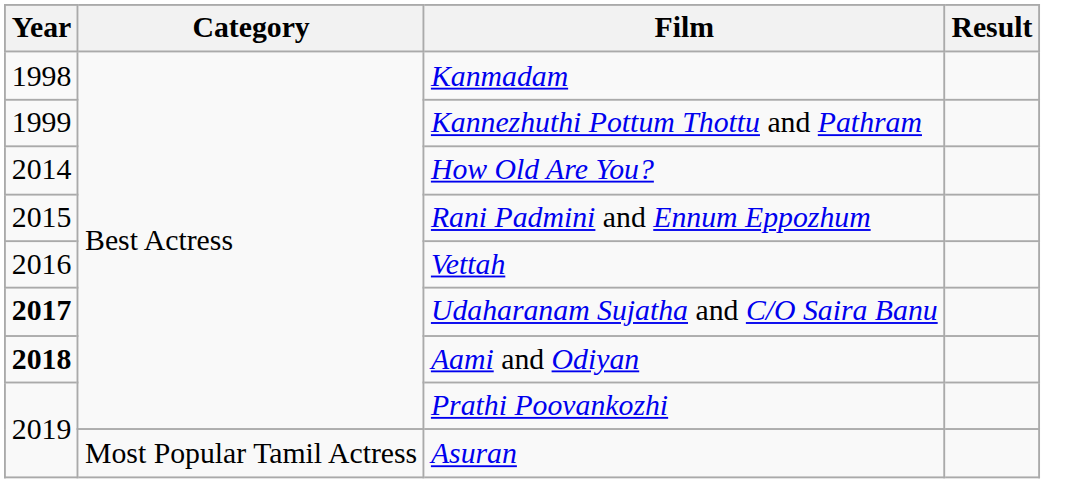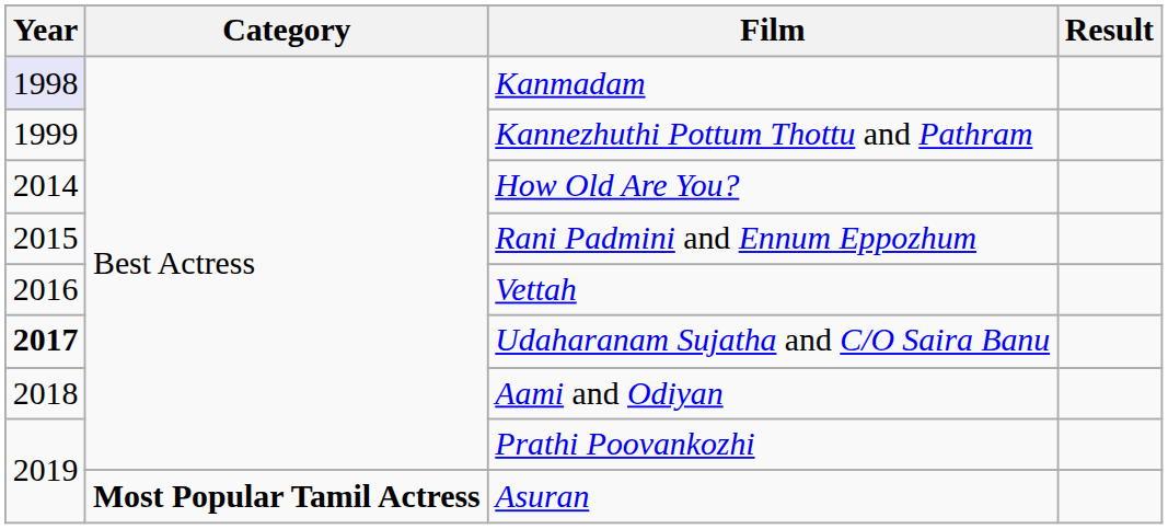Kanmadam | Year: no background -> lavender background
Aami and Odiyan | Year: bold -> normal
Asuran | Category: normal -> bold
